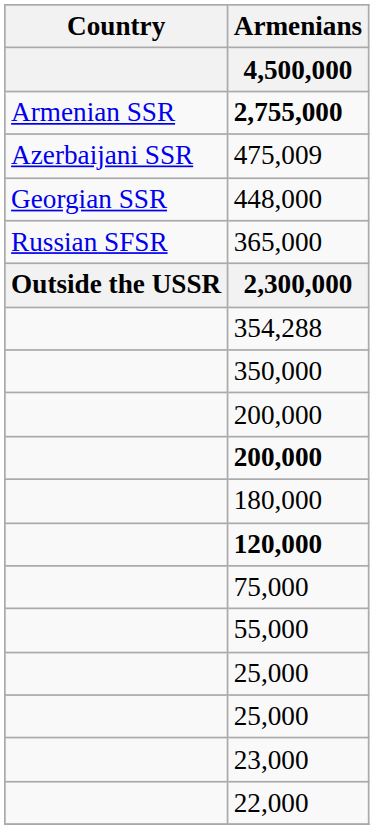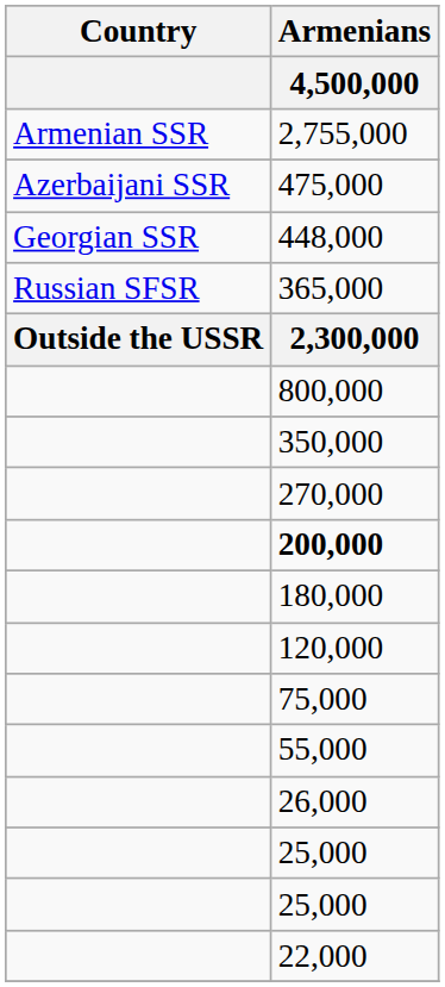row 3 | Armenians / 4,500,000: bold -> normal
row 4 | Armenians / 4,500,000: 475,009 -> 475,000
row 8 | Armenians / 4,500,000: 354,288 -> 800,000
row 10 | Armenians / 4,500,000: 200,000 -> 270,000
row 13 | Armenians / 4,500,000: bold -> normal
row 16 | Armenians / 4,500,000: 25,000 -> 26,000
row 18 | Armenians / 4,500,000: 23,000 -> 25,000
